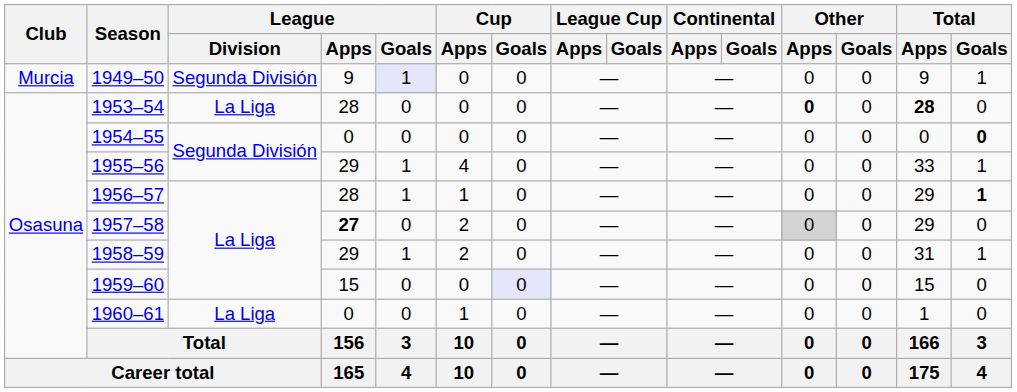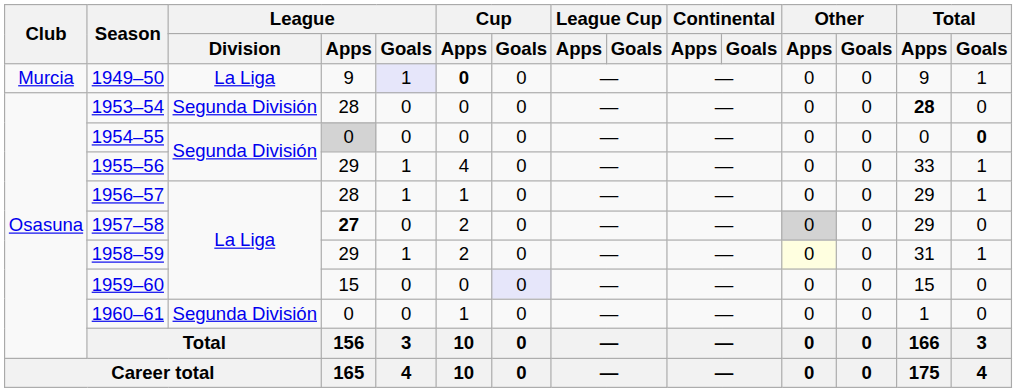1949–50 | League / Division: Segunda División -> La Liga
1949–50 | Cup / Apps: normal -> bold
1953–54 | League / Division: La Liga -> Segunda División
1953–54 | Other / Apps: bold -> normal
1954–55 | League / Apps: no background -> lightgrey background
1956–57 | Total / Goals: bold -> normal
1958–59 | Other / Apps: no background -> lightyellow background
1960–61 | League / Division: La Liga -> Segunda División
